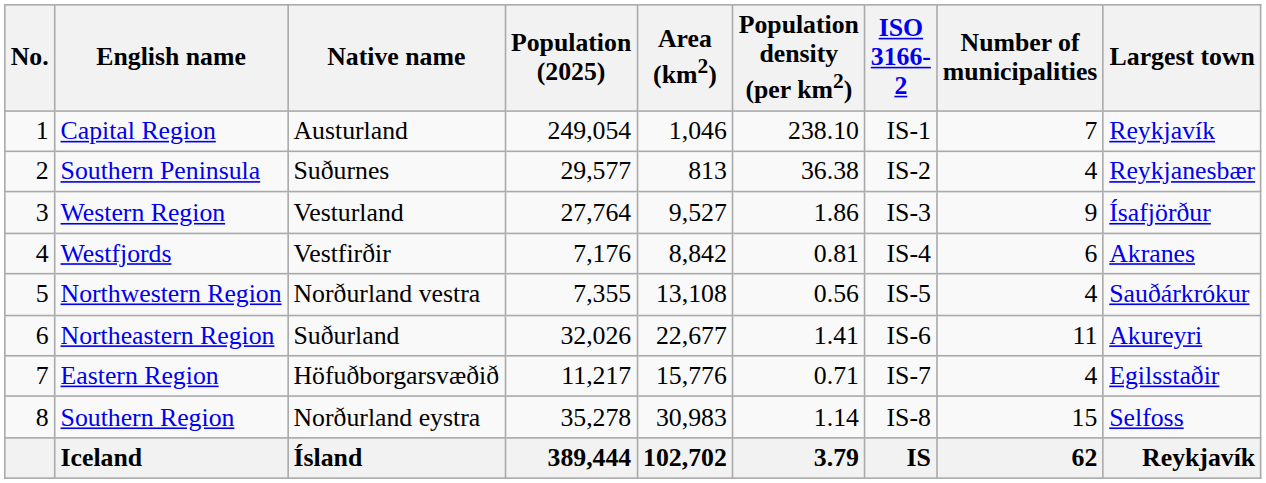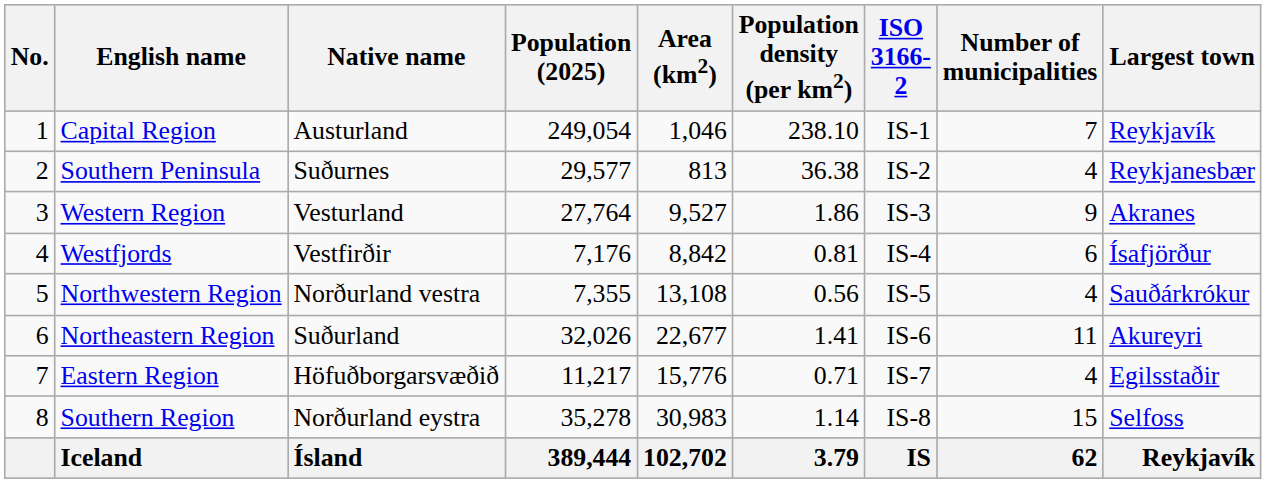Western Region | Largest town: Ísafjörður -> Akranes
Westfjords | Largest town: Akranes -> Ísafjörður
